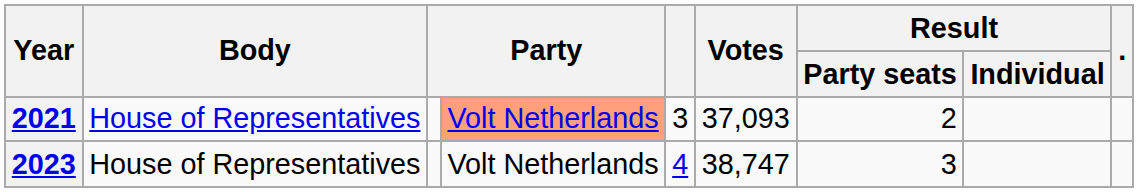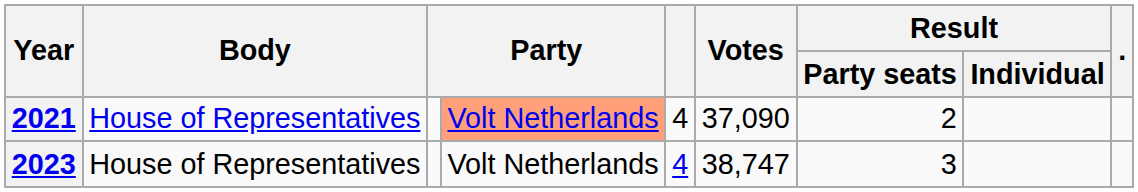2021 | column 5: 3 -> 4
2021 | Votes: 37,093 -> 37,090
